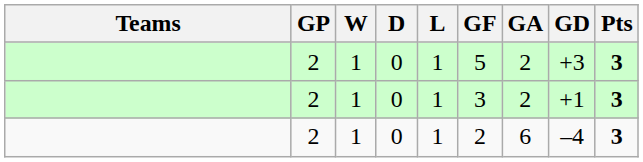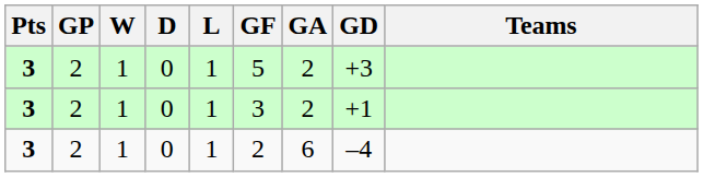columns swapped: Teams <-> Pts
